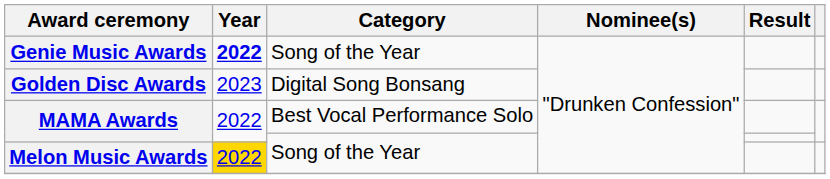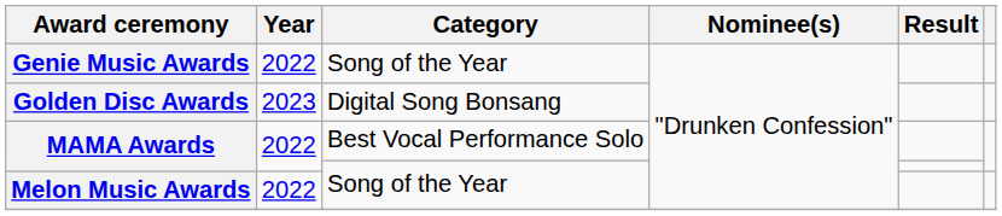Genie Music Awards | Year: bold -> normal
Melon Music Awards | Year: gold background -> no background
